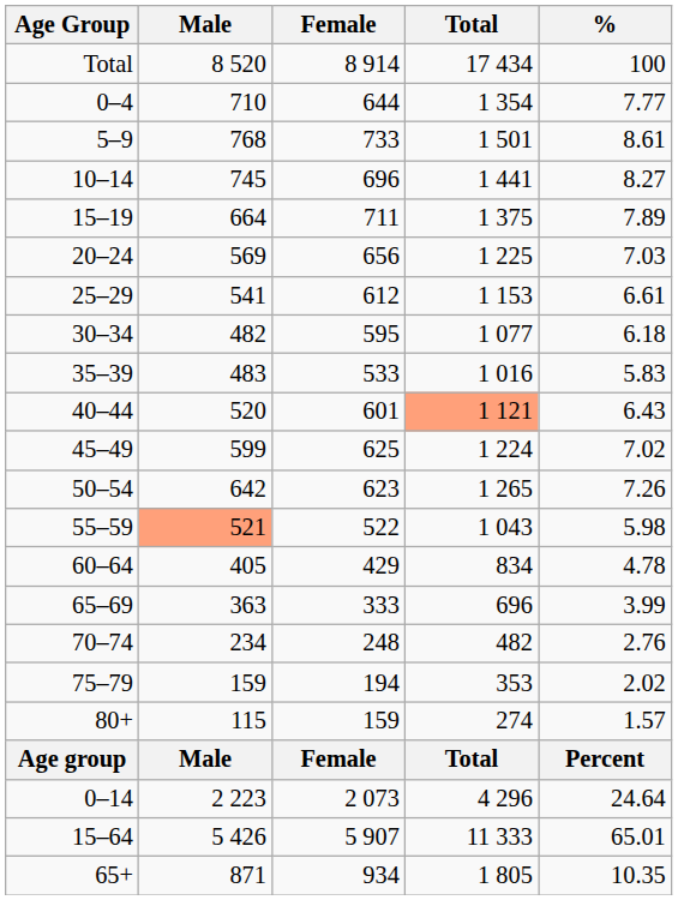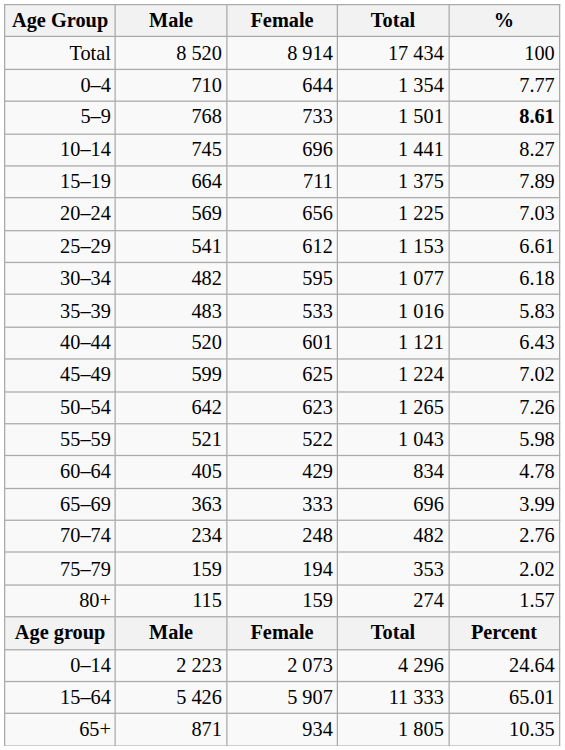5–9 | %: normal -> bold
40–44 | Total: lightsalmon background -> no background
55–59 | Male: lightsalmon background -> no background
